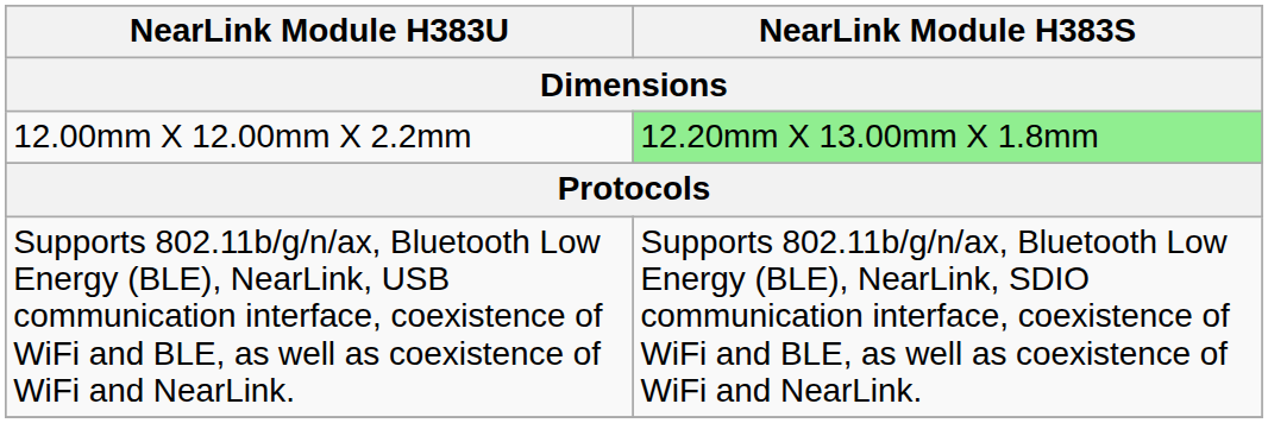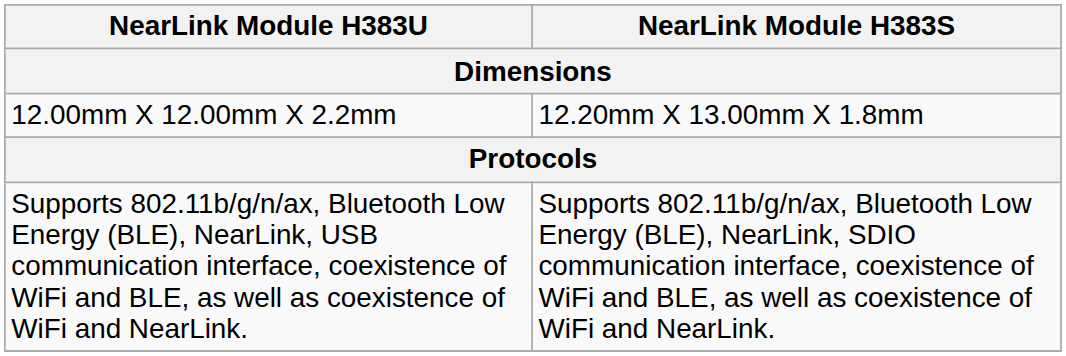12.00mm X 12.00mm X 2.2mm | NearLink Module H383S: lightgreen background -> no background
